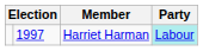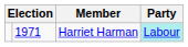Harriet Harman | column 2: 1997 -> 1971
